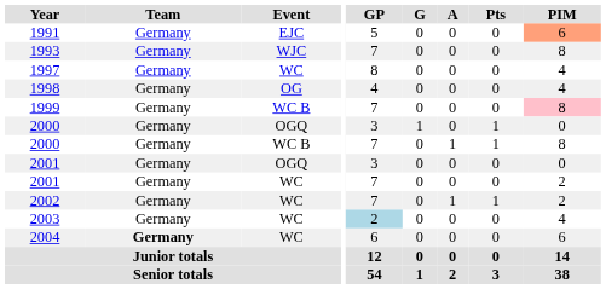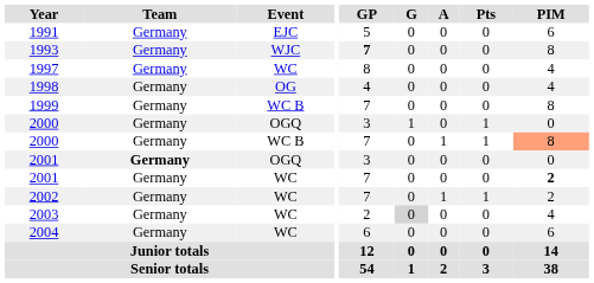1991 | PIM: lightsalmon background -> no background
1993 | GP: normal -> bold
1999 | PIM: pink background -> no background
2000 / WC B | PIM: no background -> lightsalmon background
2001 / OGQ | Team: normal -> bold
2001 / WC | PIM: normal -> bold
2003 | GP: lightblue background -> no background
2003 | G: no background -> lightgrey background
2004 | Team: bold -> normal
